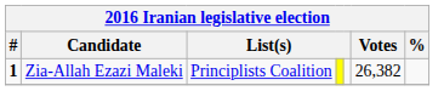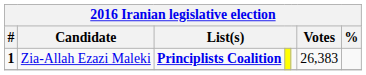Zia-Allah Ezazi Maleki | column 3: normal -> bold
Zia-Allah Ezazi Maleki | Votes: 26,382 -> 26,383
